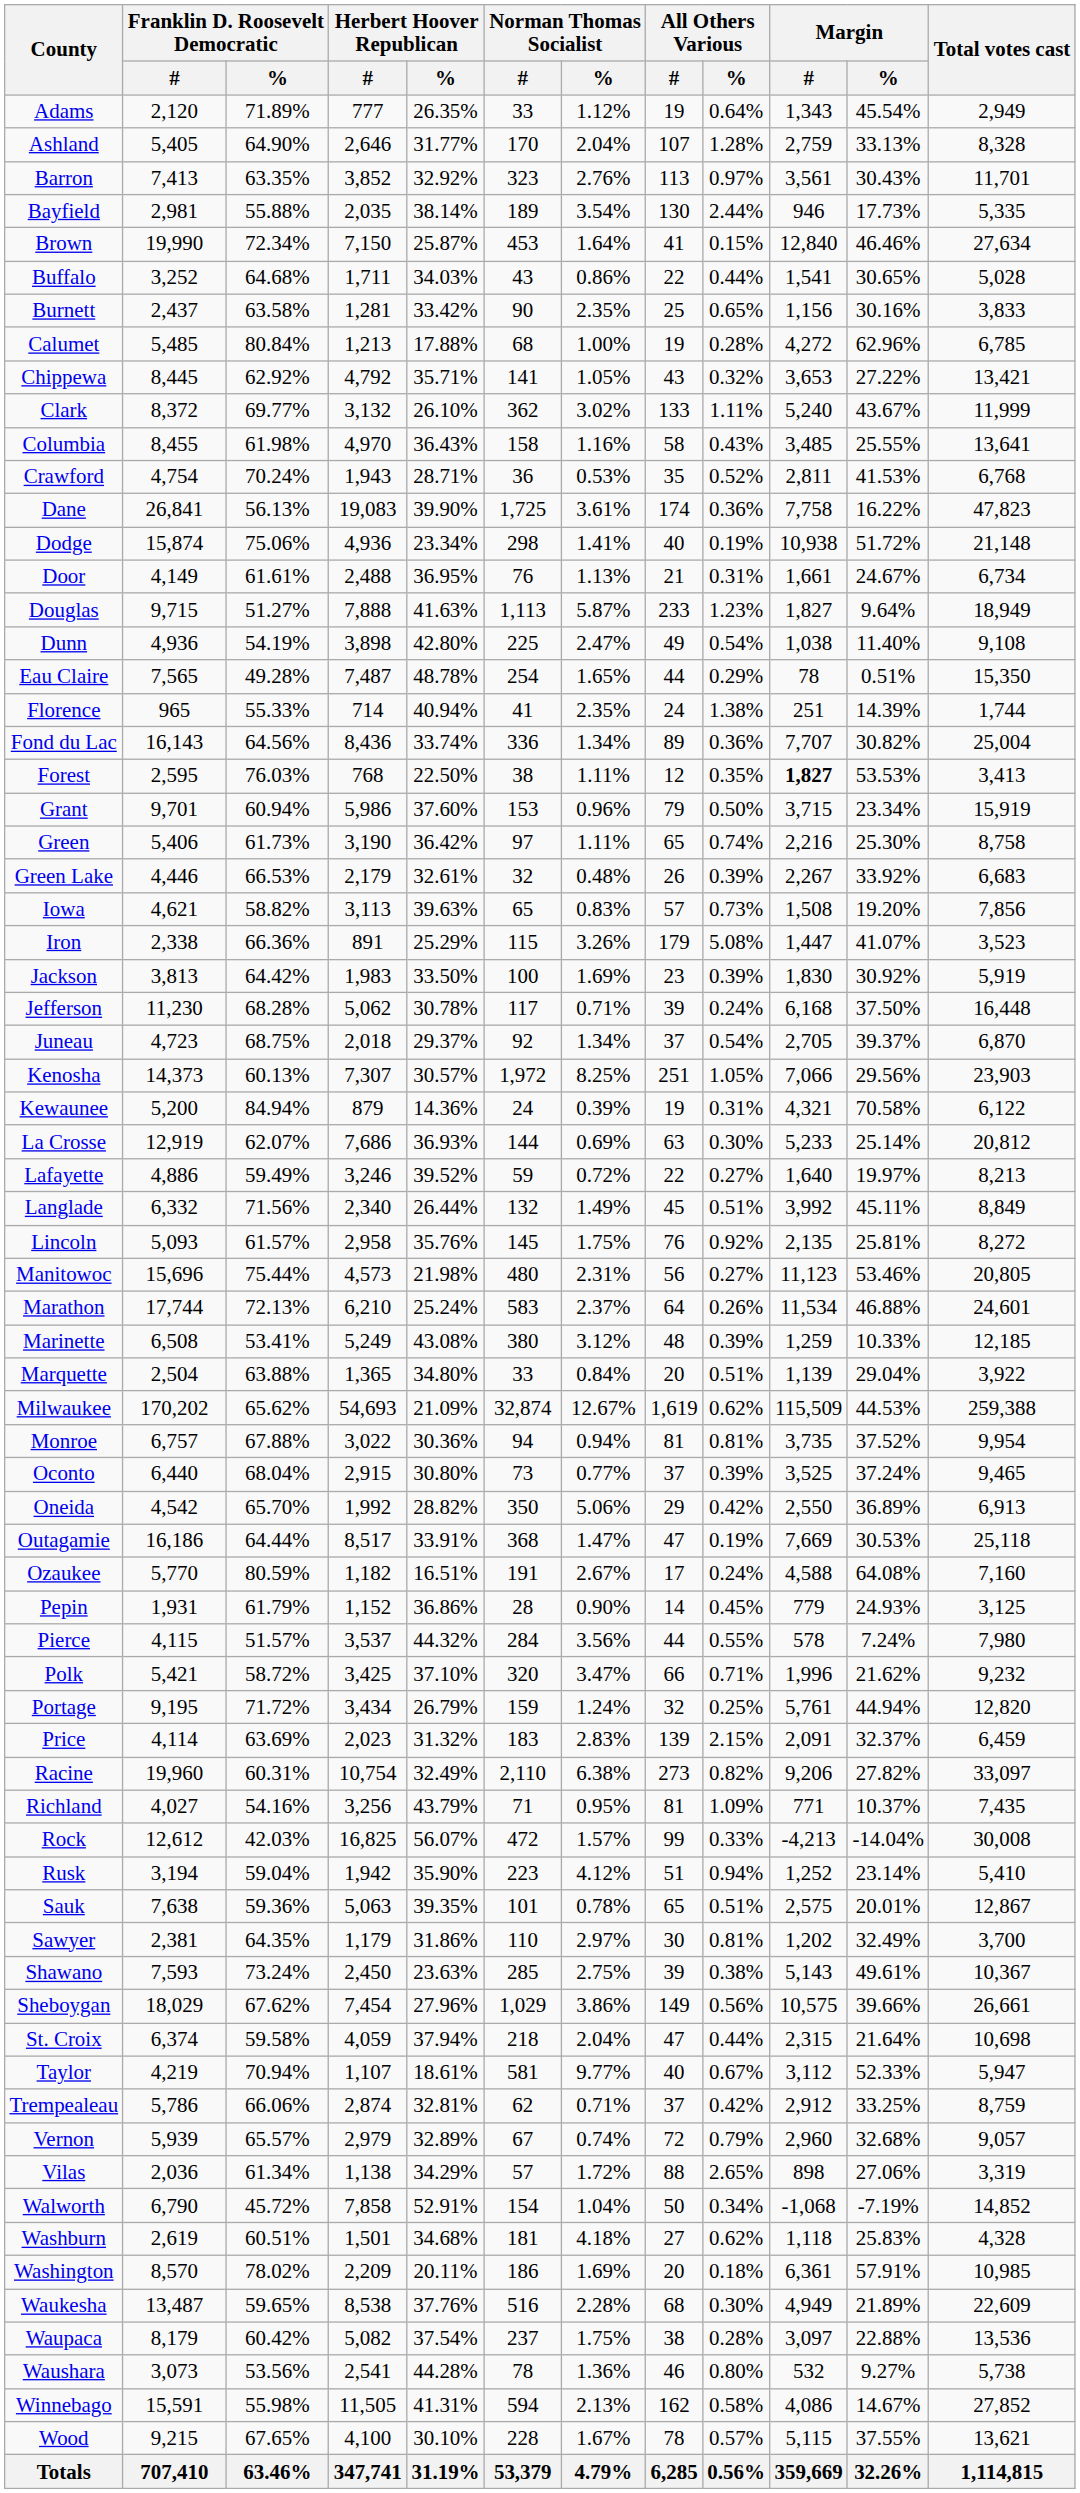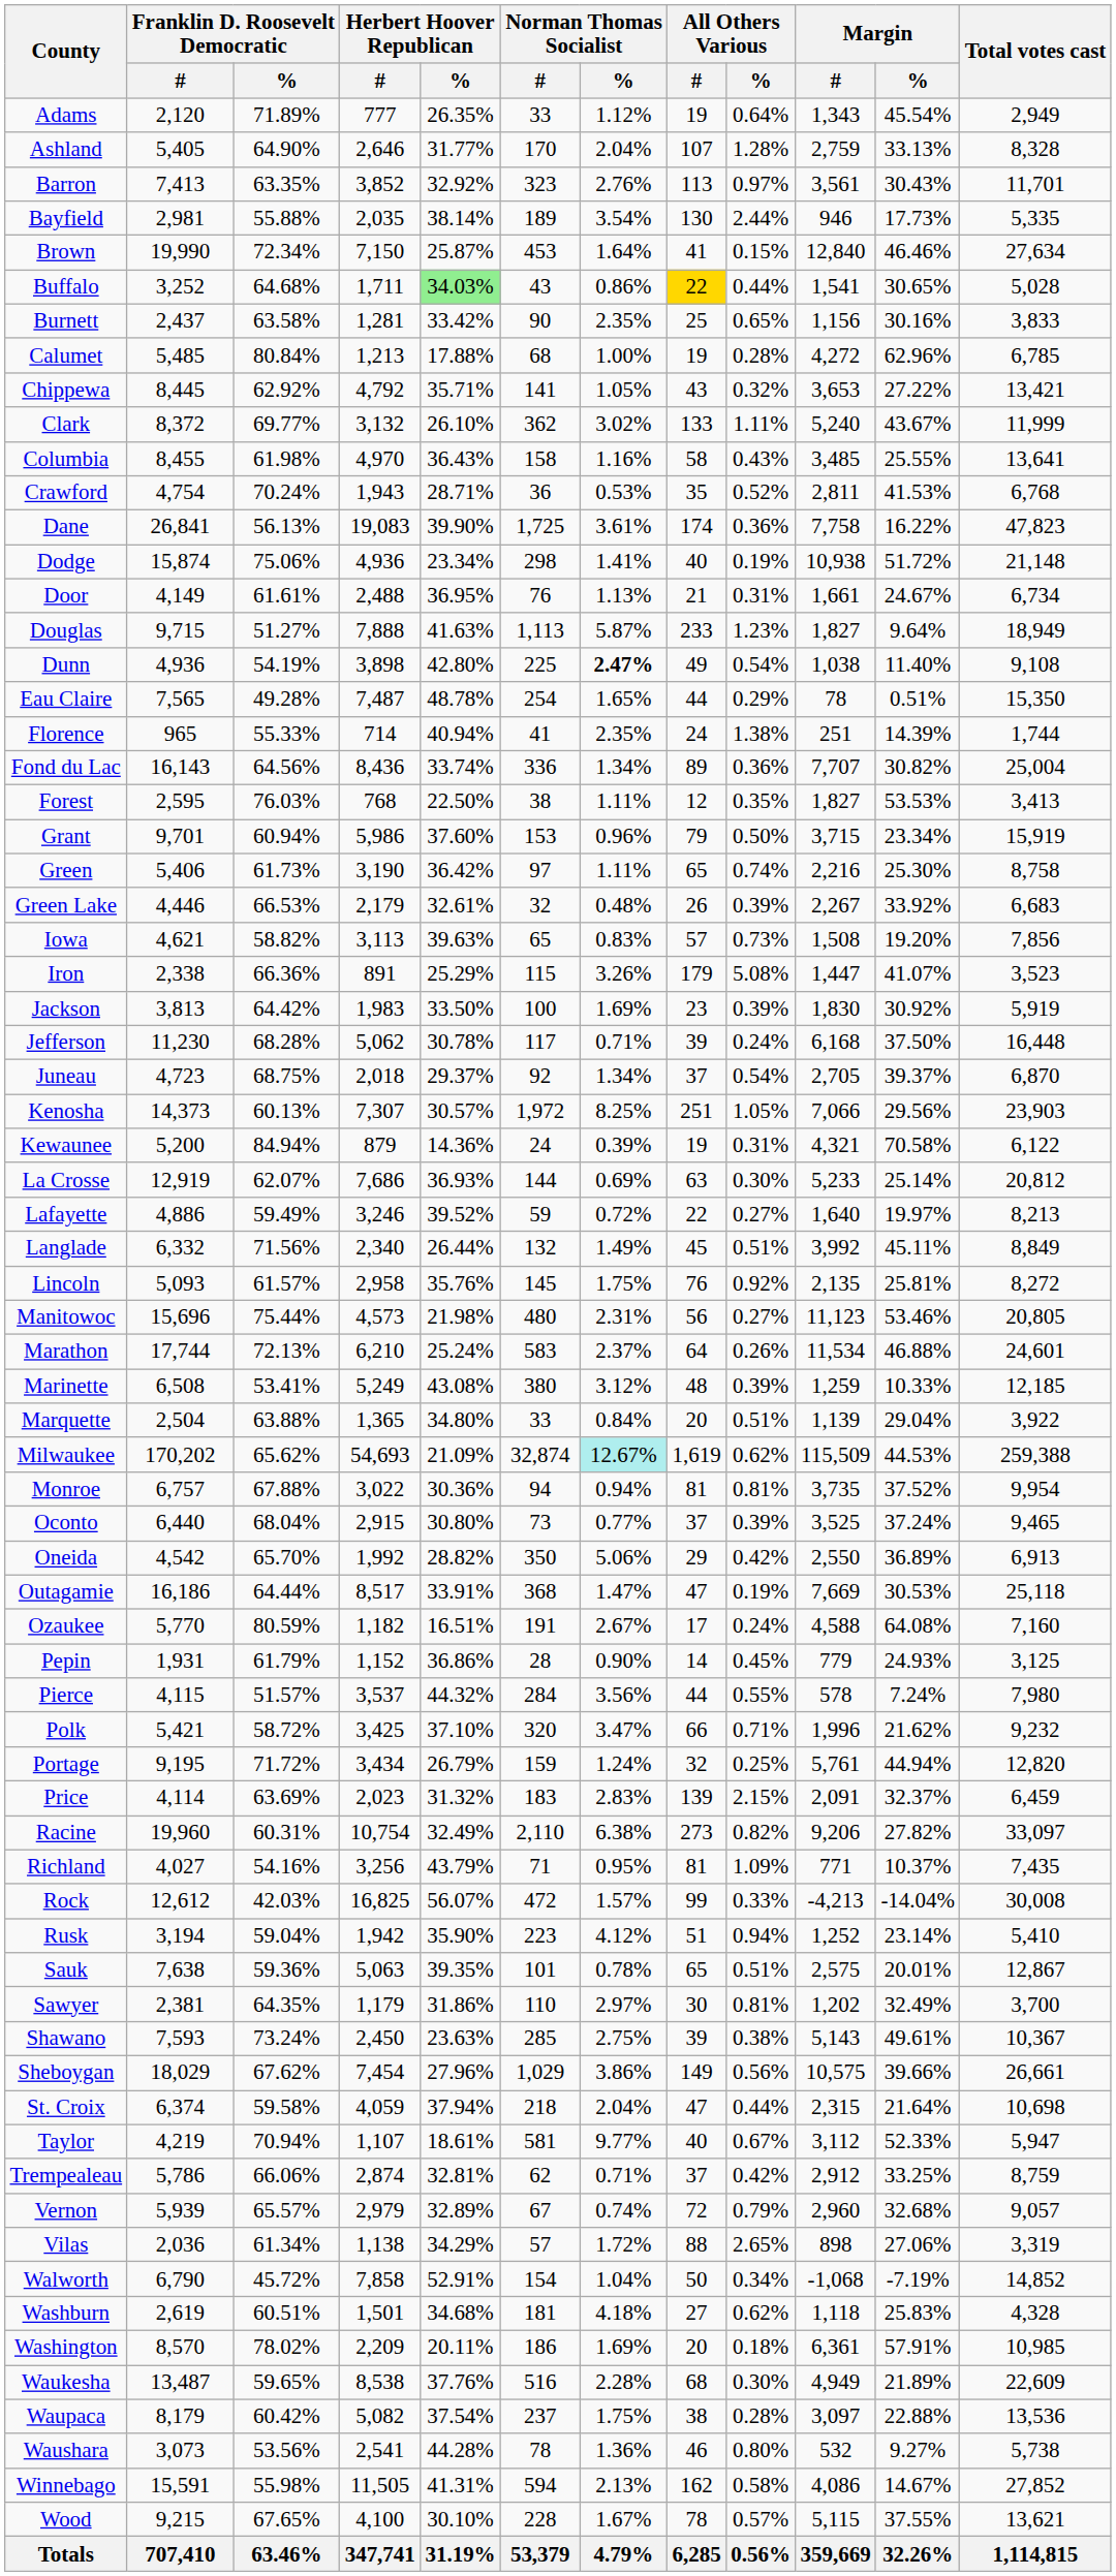Buffalo | Herbert Hoover Republican / %: no background -> lightgreen background
Buffalo | All Others Various / #: no background -> gold background
Dunn | Norman Thomas Socialist / %: normal -> bold
Forest | Margin / #: bold -> normal
Milwaukee | Norman Thomas Socialist / %: no background -> paleturquoise background
